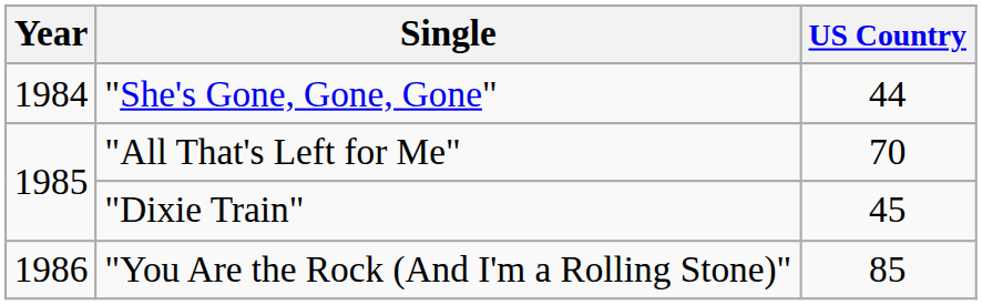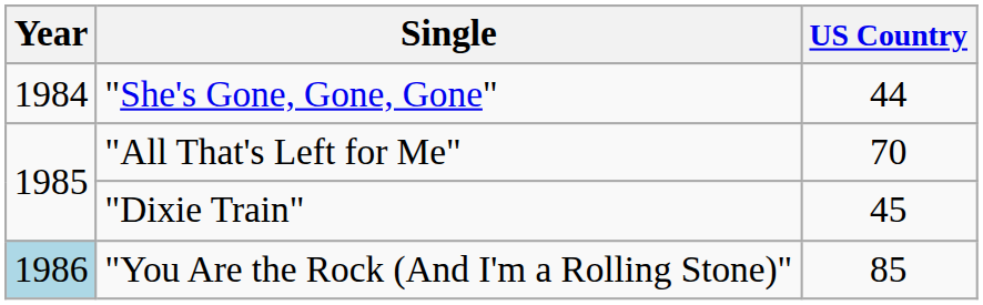"You Are the Rock (And I'm a Rolling Stone)" | Year: no background -> lightblue background
